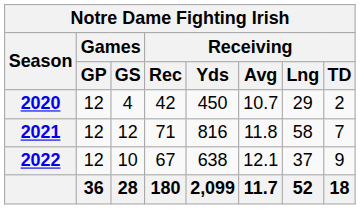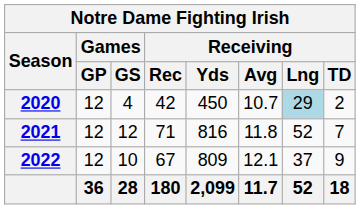2020 | Receiving / Lng: no background -> lightblue background
2021 | Receiving / Lng: 58 -> 52
2022 | Receiving / Yds: 638 -> 809
